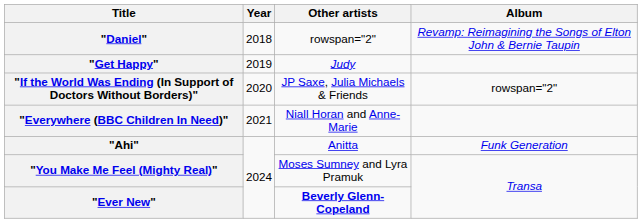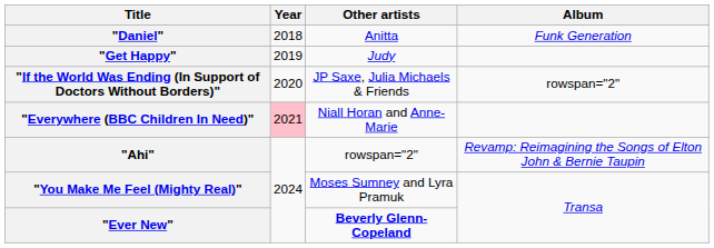"Daniel" | Other artists: rowspan="2" -> Anitta
"Daniel" | Album: Revamp: Reimagining the Songs of Elton John & Bernie Taupin -> Funk Generation
"Everywhere (BBC Children In Need)" | Year: no background -> pink background
"Ahi" | Other artists: Anitta -> rowspan="2"
"Ahi" | Album: Funk Generation -> Revamp: Reimagining the Songs of Elton John & Bernie Taupin
